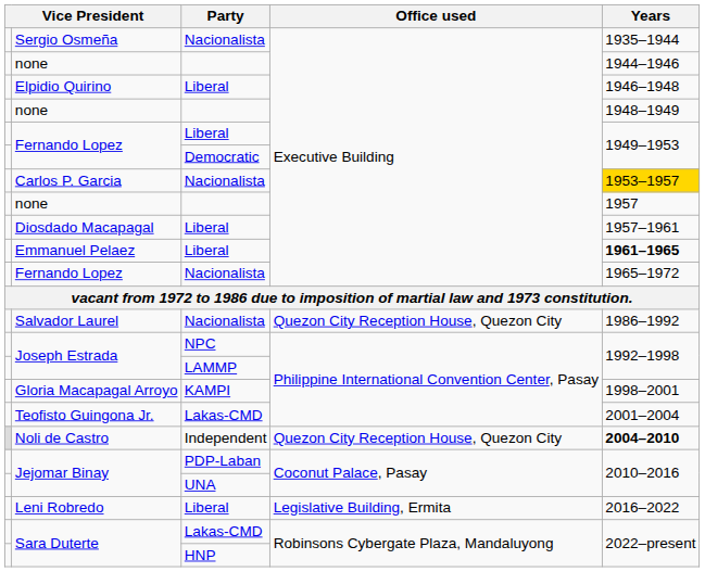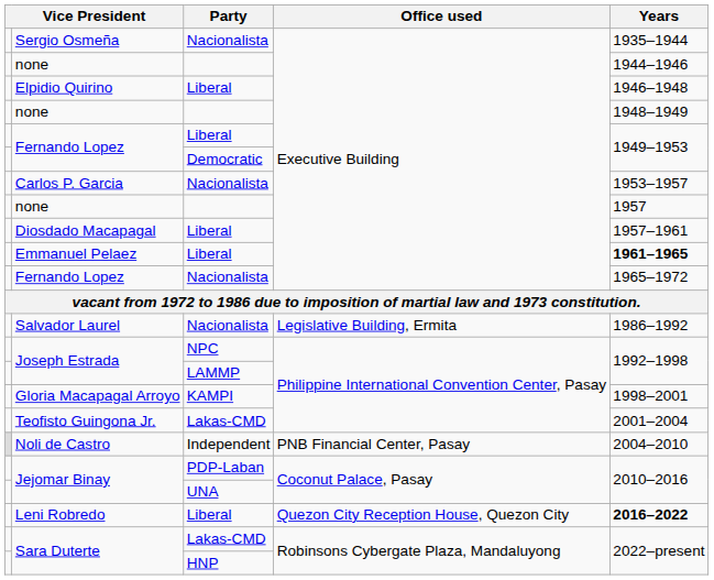Carlos P. Garcia | Years: gold background -> no background
Salvador Laurel | Office used: Quezon City Reception House, Quezon City -> Legislative Building, Ermita
Noli de Castro | Office used: Quezon City Reception House, Quezon City -> PNB Financial Center, Pasay
Noli de Castro | Years: bold -> normal
Leni Robredo | Office used: Legislative Building, Ermita -> Quezon City Reception House, Quezon City
Leni Robredo | Years: normal -> bold
